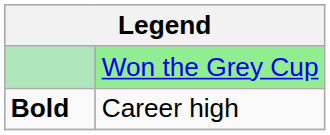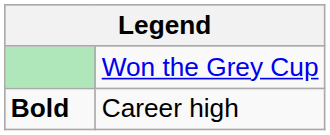row 2 | column 2: lightgreen background -> no background
